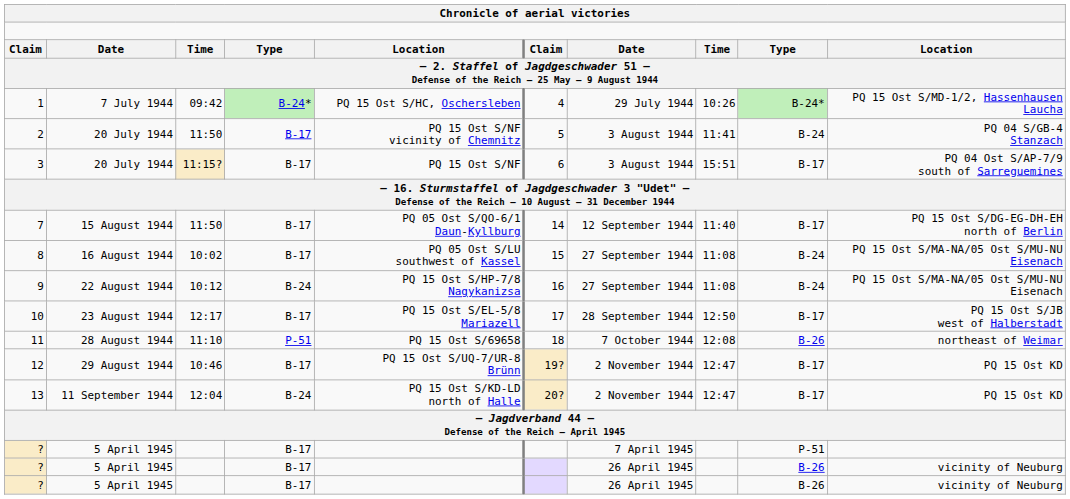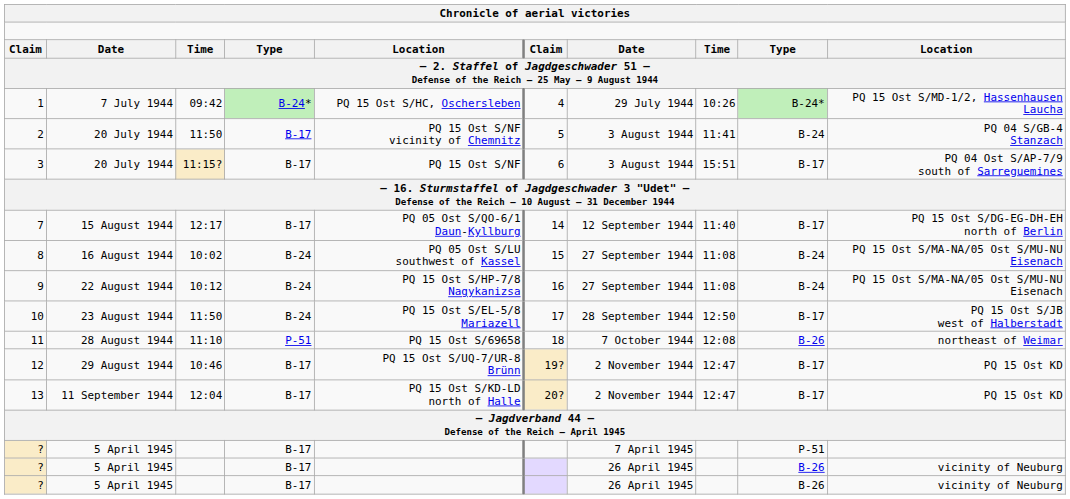7 | column 3: 11:50 -> 12:17
8 | column 4: B-17 -> B-24
10 | column 3: 12:17 -> 11:50
10 | column 4: B-17 -> B-24
13 | column 4: B-24 -> B-17
